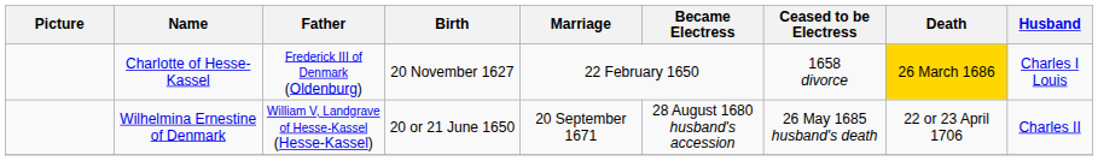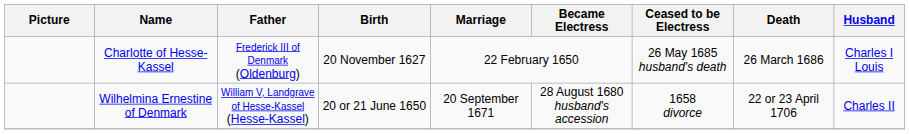Charlotte of Hesse-Kassel | Ceased to be Electress: 1658 divorce -> 26 May 1685 husband's death
Charlotte of Hesse-Kassel | Death: gold background -> no background
Wilhelmina Ernestine of Denmark | Ceased to be Electress: 26 May 1685 husband's death -> 1658 divorce
